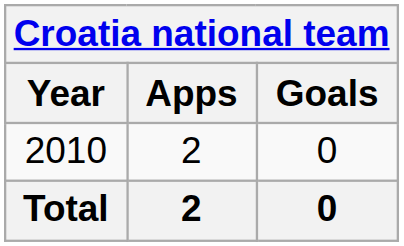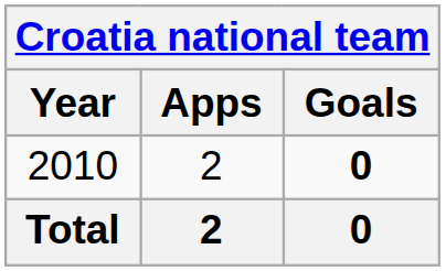2010 | Goals: normal -> bold
